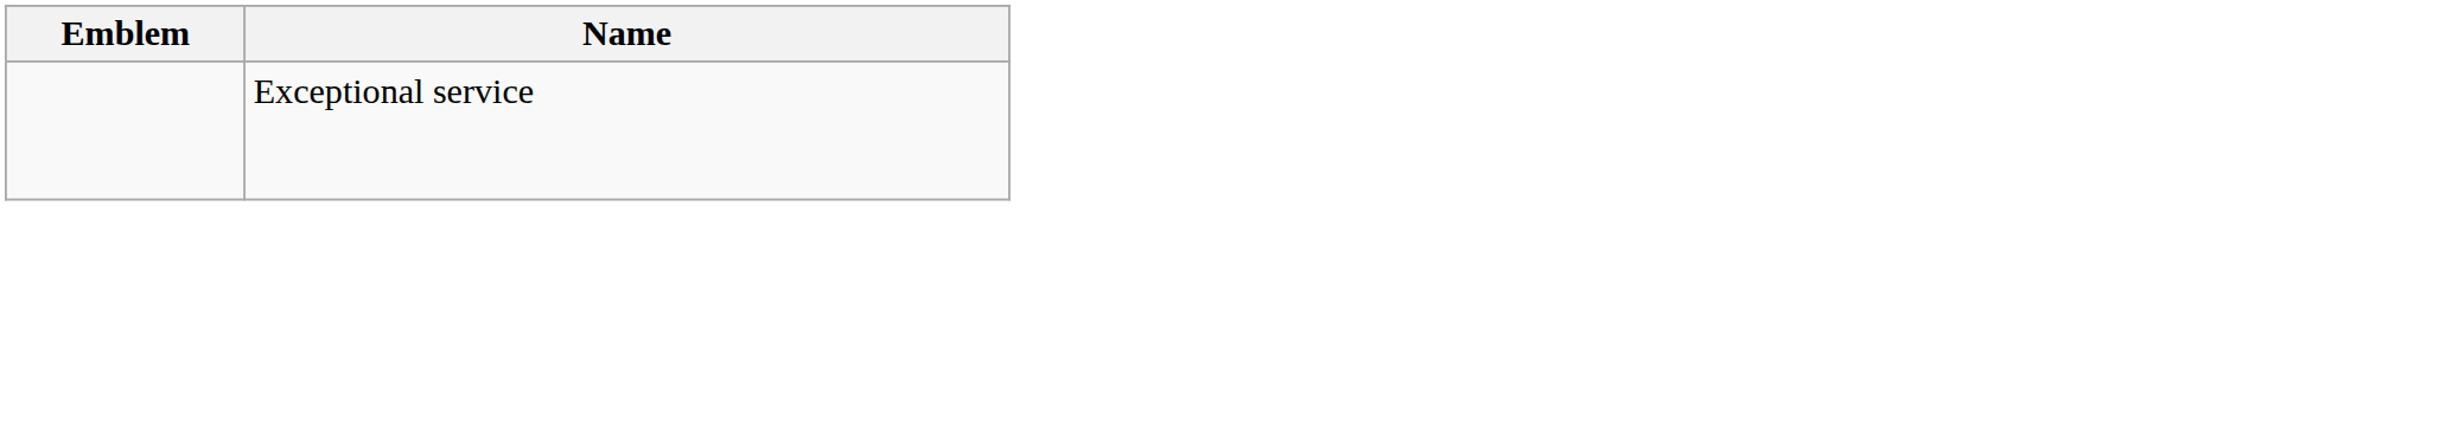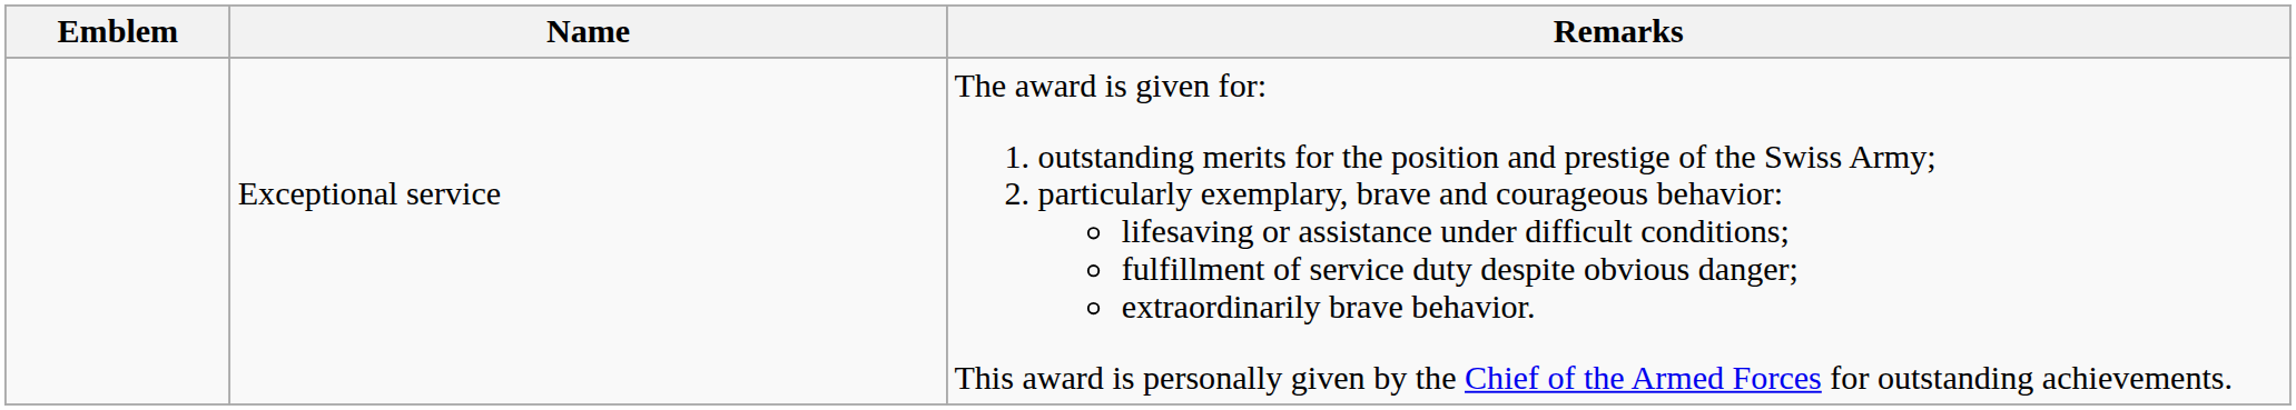+ column: Remarks | The award is given for: outstanding merits for the position and prestige of the Swiss Army; particularly exemplary, brave and courageous behavior: lifesaving or assistance under difficult conditions; fulfillment of service duty despite obvious danger; extraordinarily brave behavior. This award is personally given by the Chief of the Armed Forces for outstanding achievements.
